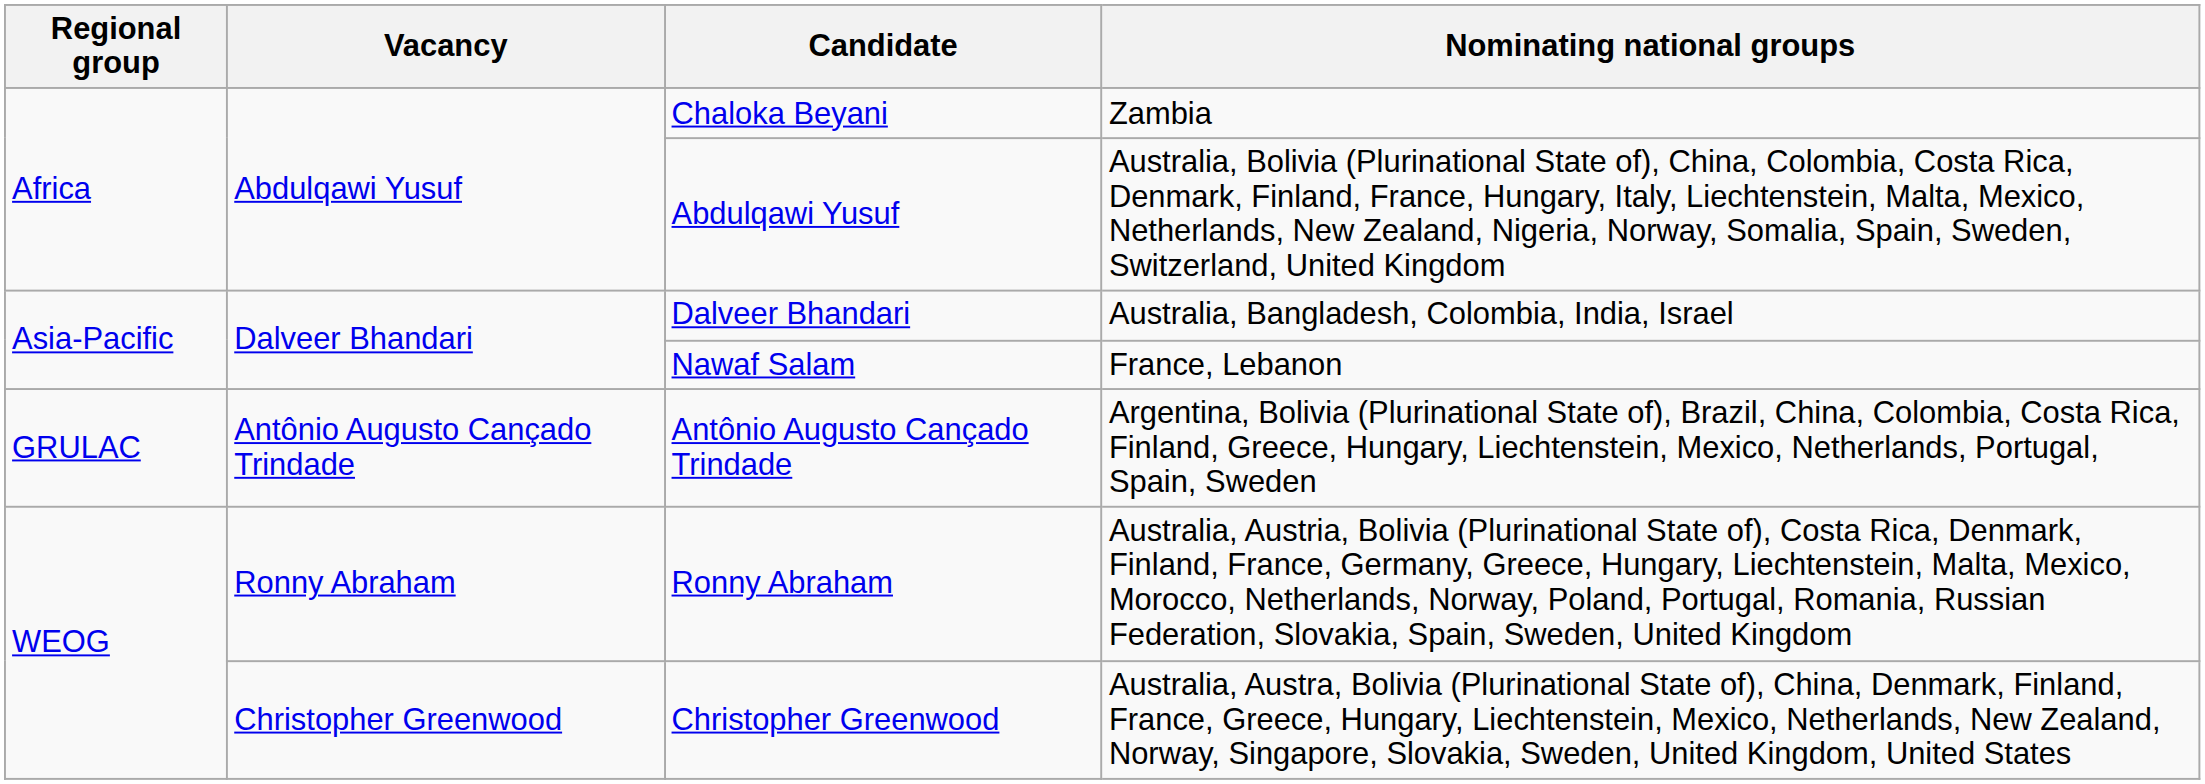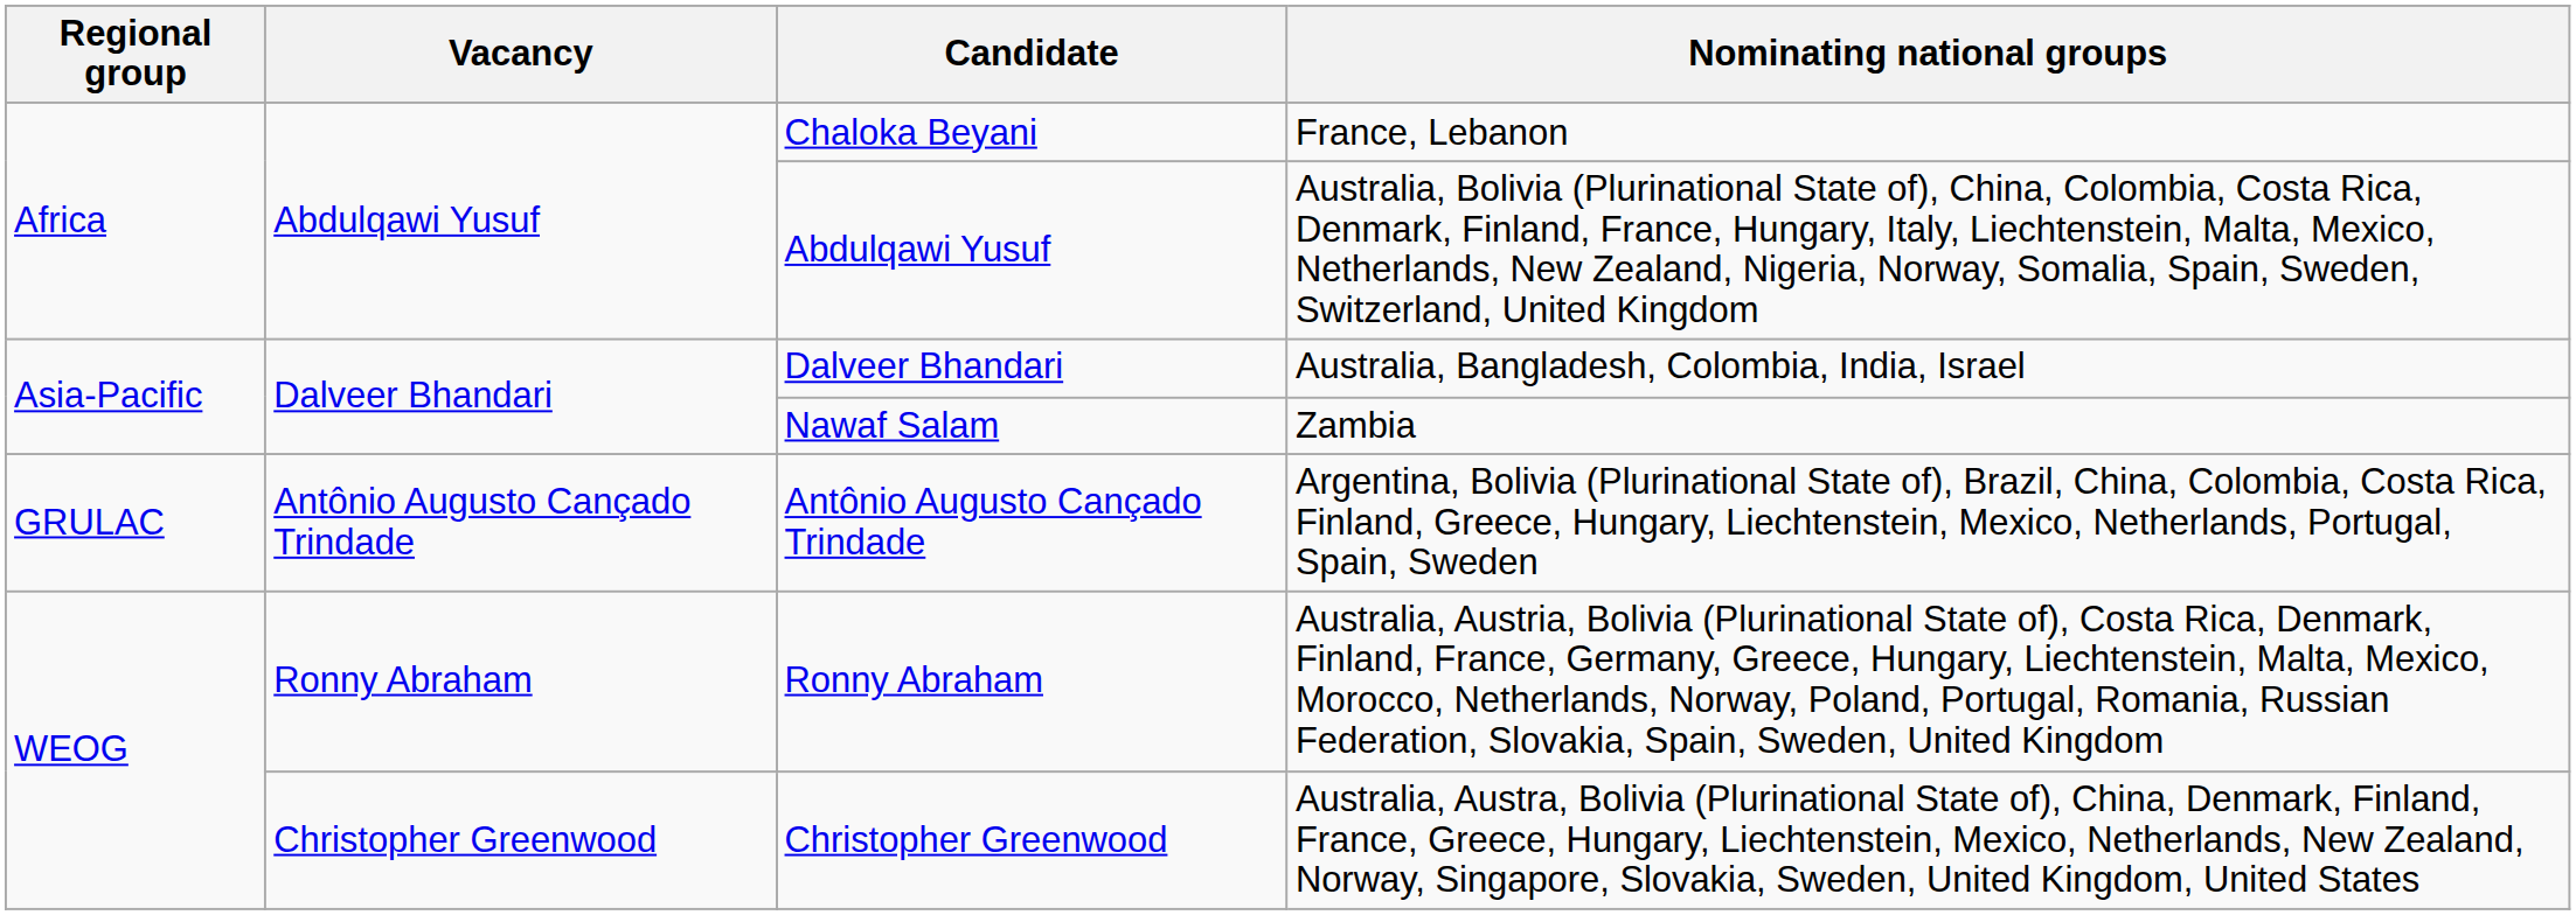Chaloka Beyani | Nominating national groups: Zambia -> France, Lebanon
Nawaf Salam | Nominating national groups: France, Lebanon -> Zambia
